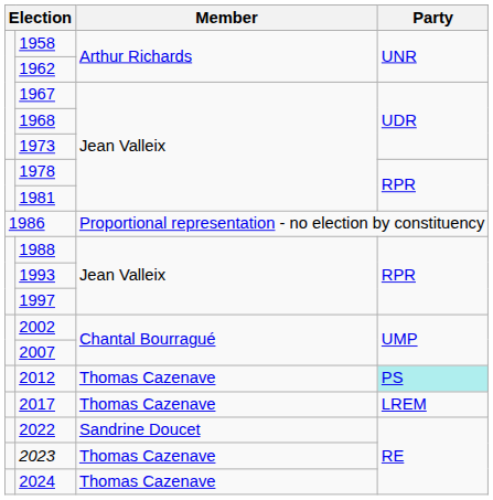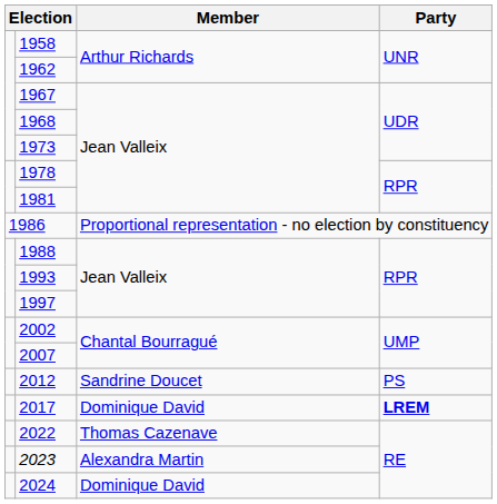2012 | Member: Thomas Cazenave -> Sandrine Doucet
2012 | Party: paleturquoise background -> no background
2017 | Member: Thomas Cazenave -> Dominique David
2017 | Party: normal -> bold
2022 | Member: Sandrine Doucet -> Thomas Cazenave
2023 | Member: Thomas Cazenave -> Alexandra Martin
2024 | Member: Thomas Cazenave -> Dominique David
